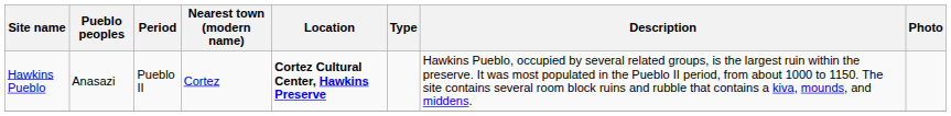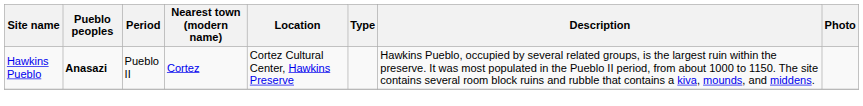Hawkins Pueblo | Pueblo peoples: normal -> bold
Hawkins Pueblo | Location: bold -> normal
